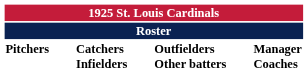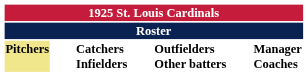Pitchers | column 1: no background -> khaki background
